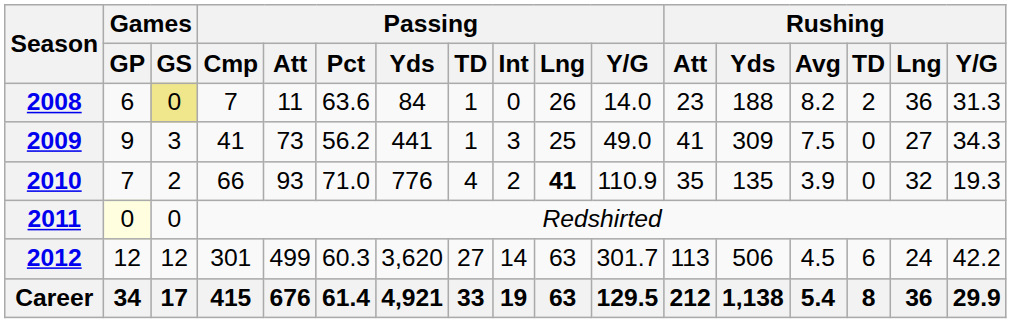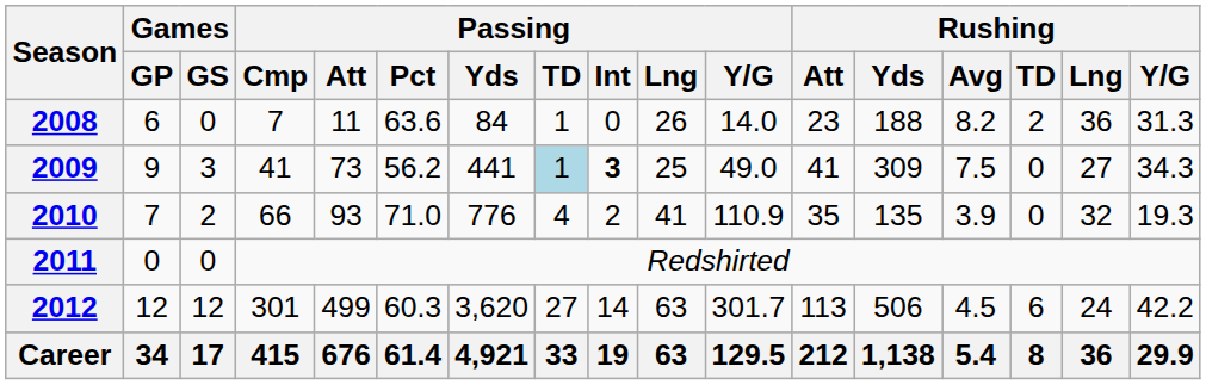2008 | Games / GS: khaki background -> no background
2009 | Passing / TD: no background -> lightblue background
2009 | Passing / Int: normal -> bold
2010 | Passing / Lng: bold -> normal
2011 | Games / GP: lightyellow background -> no background
